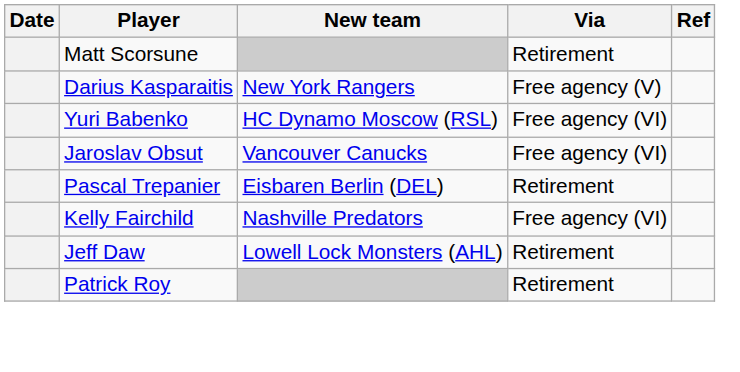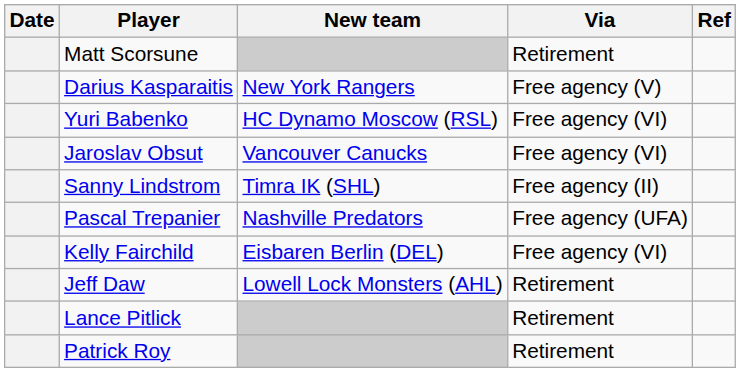+ row: Sanny Lindstrom | Timra IK (SHL) | Free agency (II)
Pascal Trepanier | New team: Eisbaren Berlin (DEL) -> Nashville Predators
Pascal Trepanier | Via: Retirement -> Free agency (UFA)
Kelly Fairchild | New team: Nashville Predators -> Eisbaren Berlin (DEL)
+ row: Lance Pitlick | Retirement
